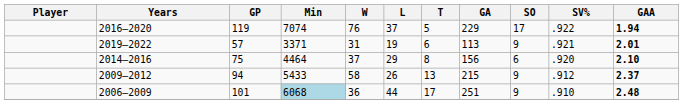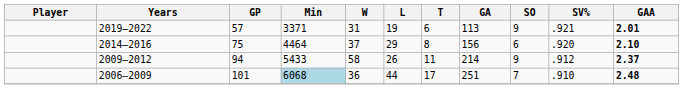- row: 2016–2020 | 119 | 7074 | 76 | 37 | 5 | 229 | 17 | .922 | 1.94
2009–2012 | T: 13 -> 11
2009–2012 | GA: 215 -> 214
2006–2009 | SO: 9 -> 7
